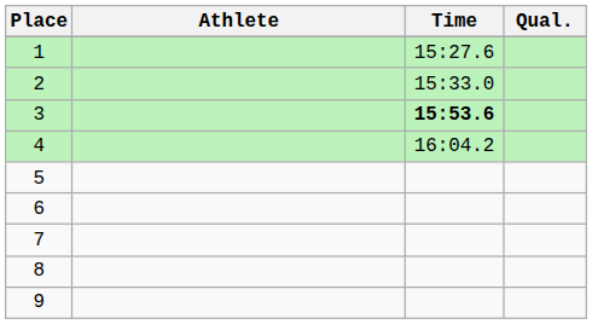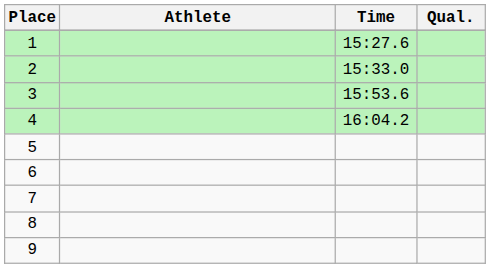3 | Time: bold -> normal
